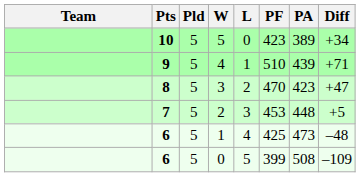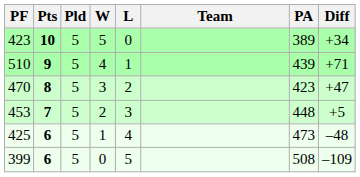columns swapped: Team <-> PF
